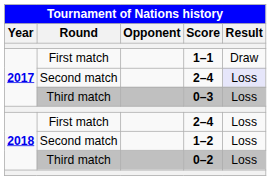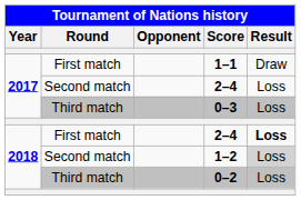Second match / 2–4 | Result: lavender background -> no background
First match / 2–4 | Result: normal -> bold
1–2 | Result: no background -> lightgrey background
